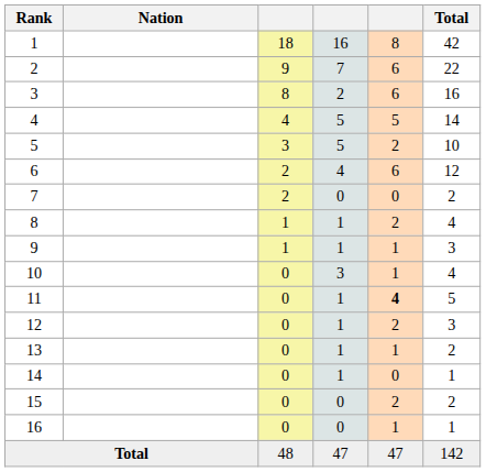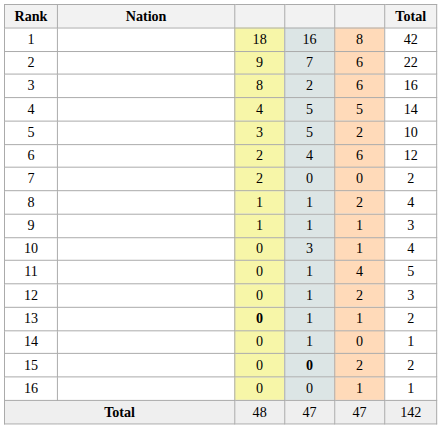11 | column 5: bold -> normal
13 | column 3: normal -> bold
15 | column 4: normal -> bold
